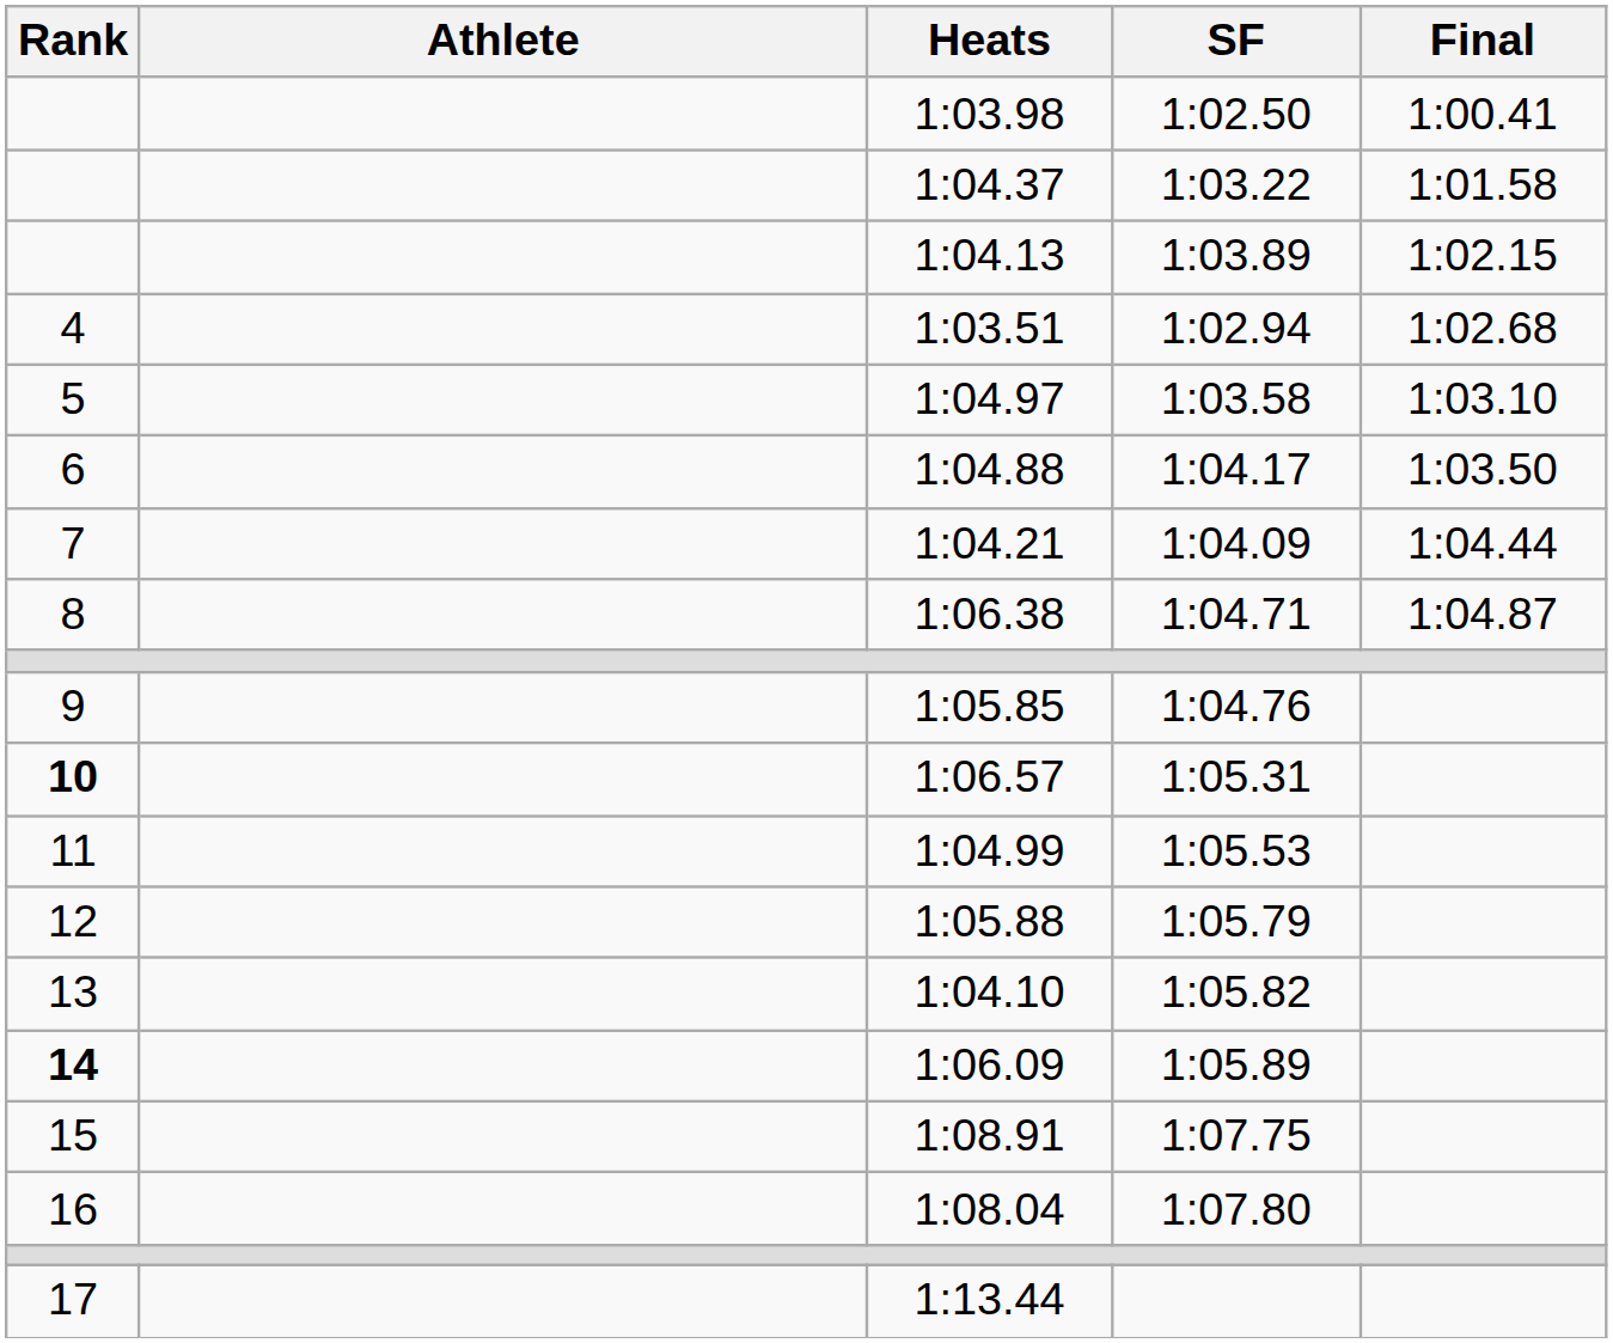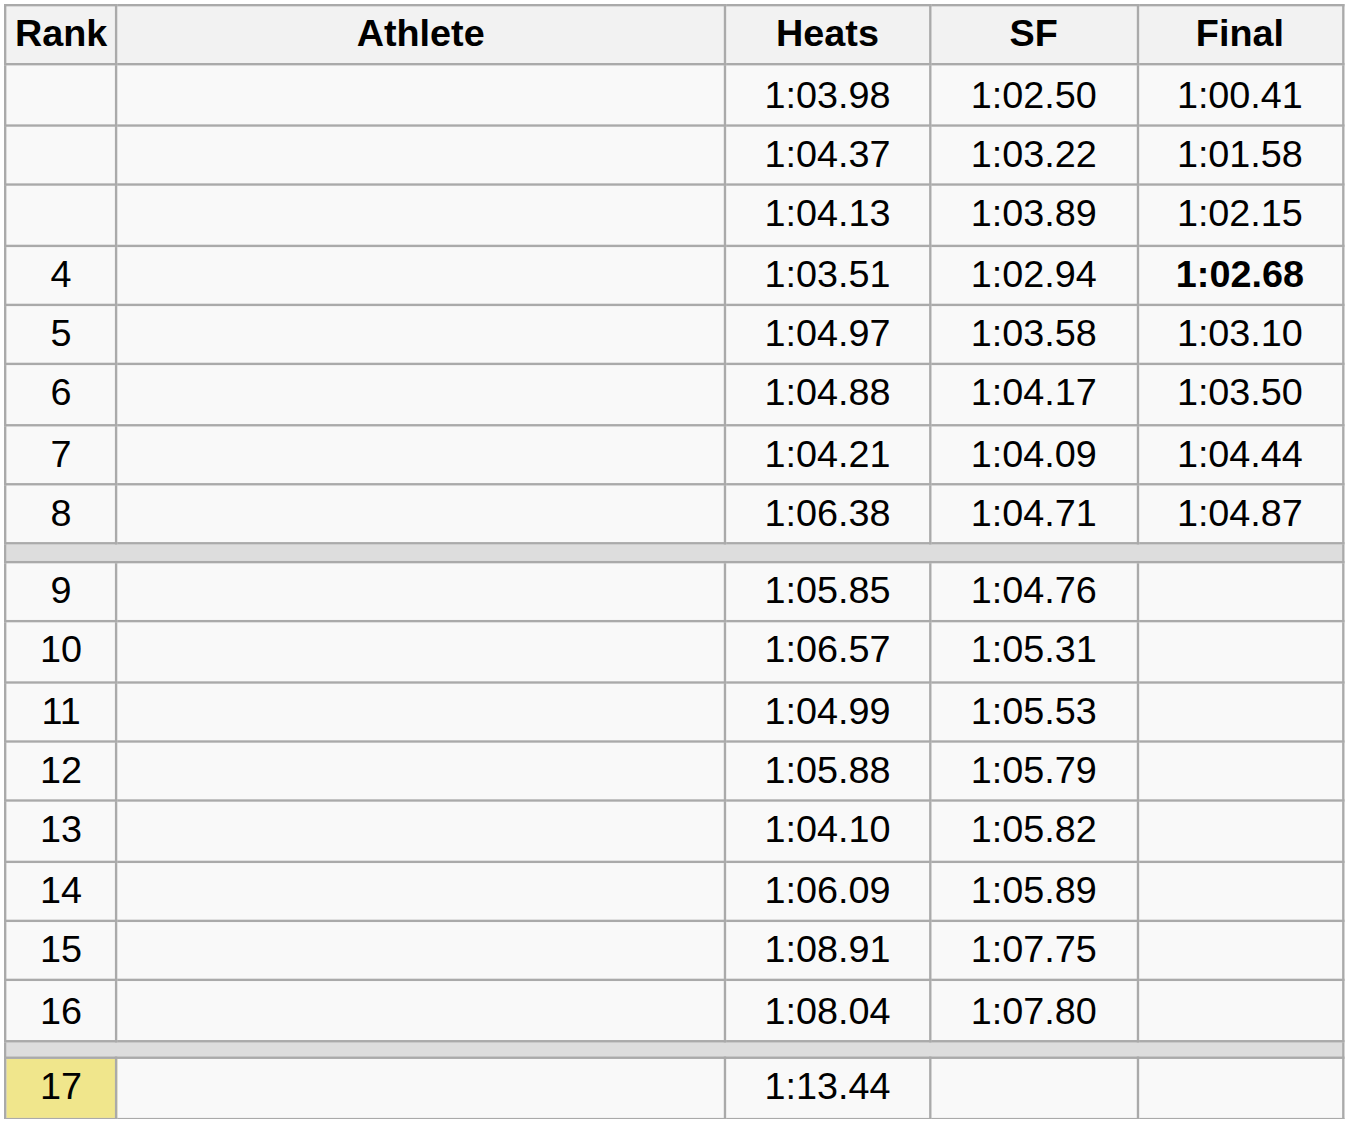1:03.51 | Final: normal -> bold
1:06.57 | Rank: bold -> normal
1:06.09 | Rank: bold -> normal
1:13.44 | Rank: no background -> khaki background
